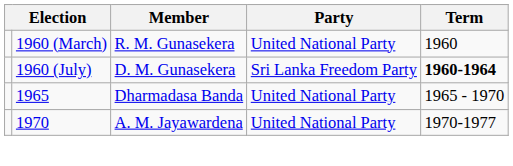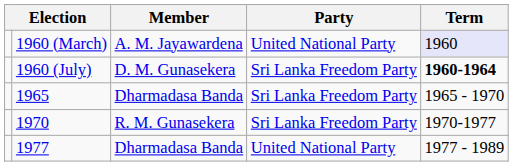1960 (March) | Member: R. M. Gunasekera -> A. M. Jayawardena
1960 (March) | Term: no background -> lavender background
1965 | Party: United National Party -> Sri Lanka Freedom Party
1970 | Member: A. M. Jayawardena -> R. M. Gunasekera
1970 | Party: United National Party -> Sri Lanka Freedom Party
+ row: 1977 | Dharmadasa Banda | United National Party | 1977 - 1989
